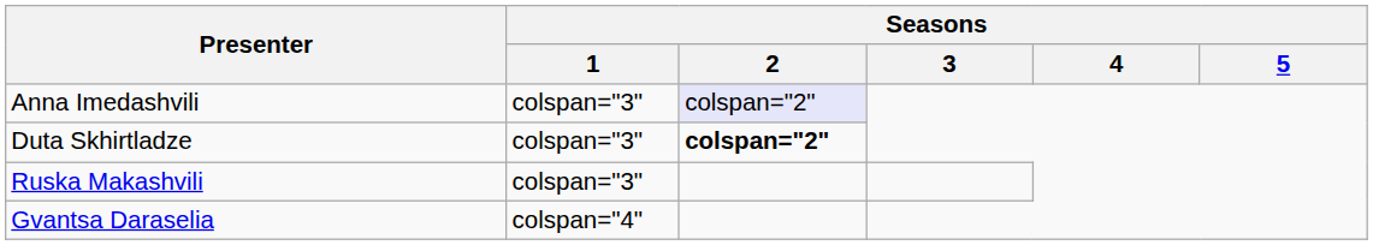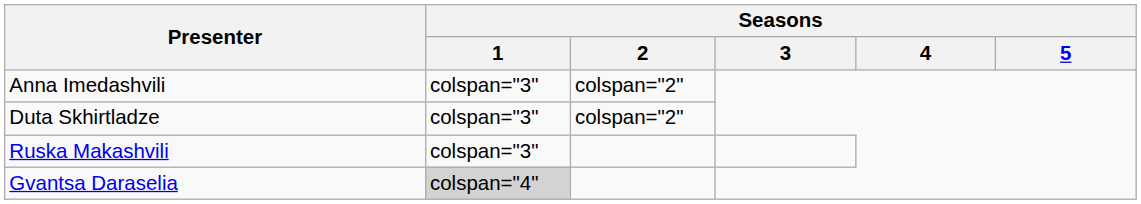Anna Imedashvili | Seasons / 2: lavender background -> no background
Duta Skhirtladze | Seasons / 2: bold -> normal
Gvantsa Daraselia | Seasons / 1: no background -> lightgrey background
